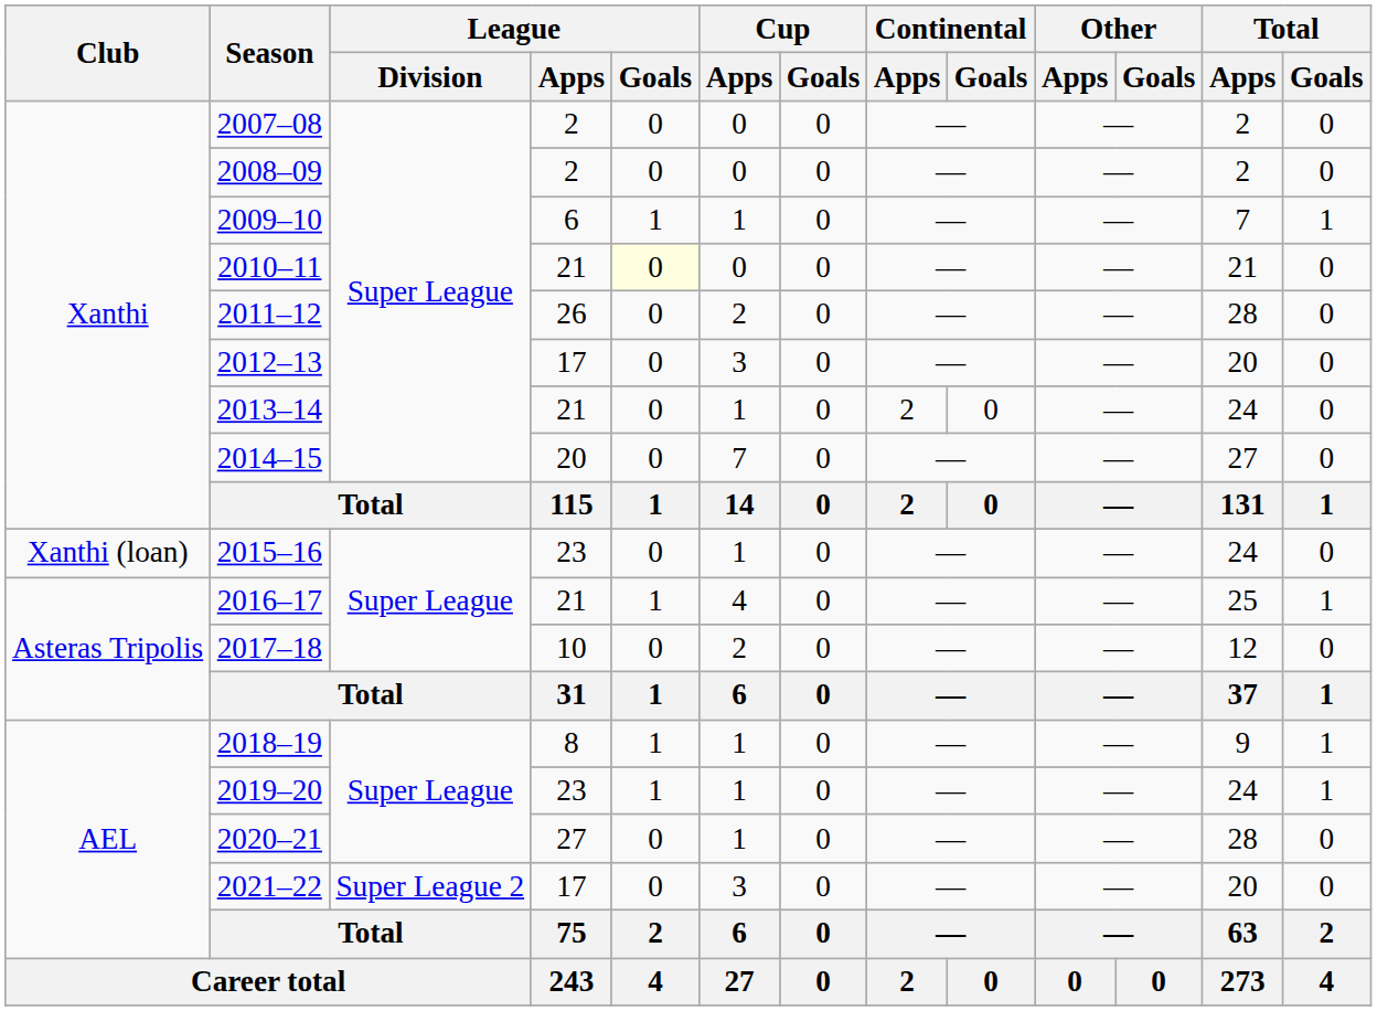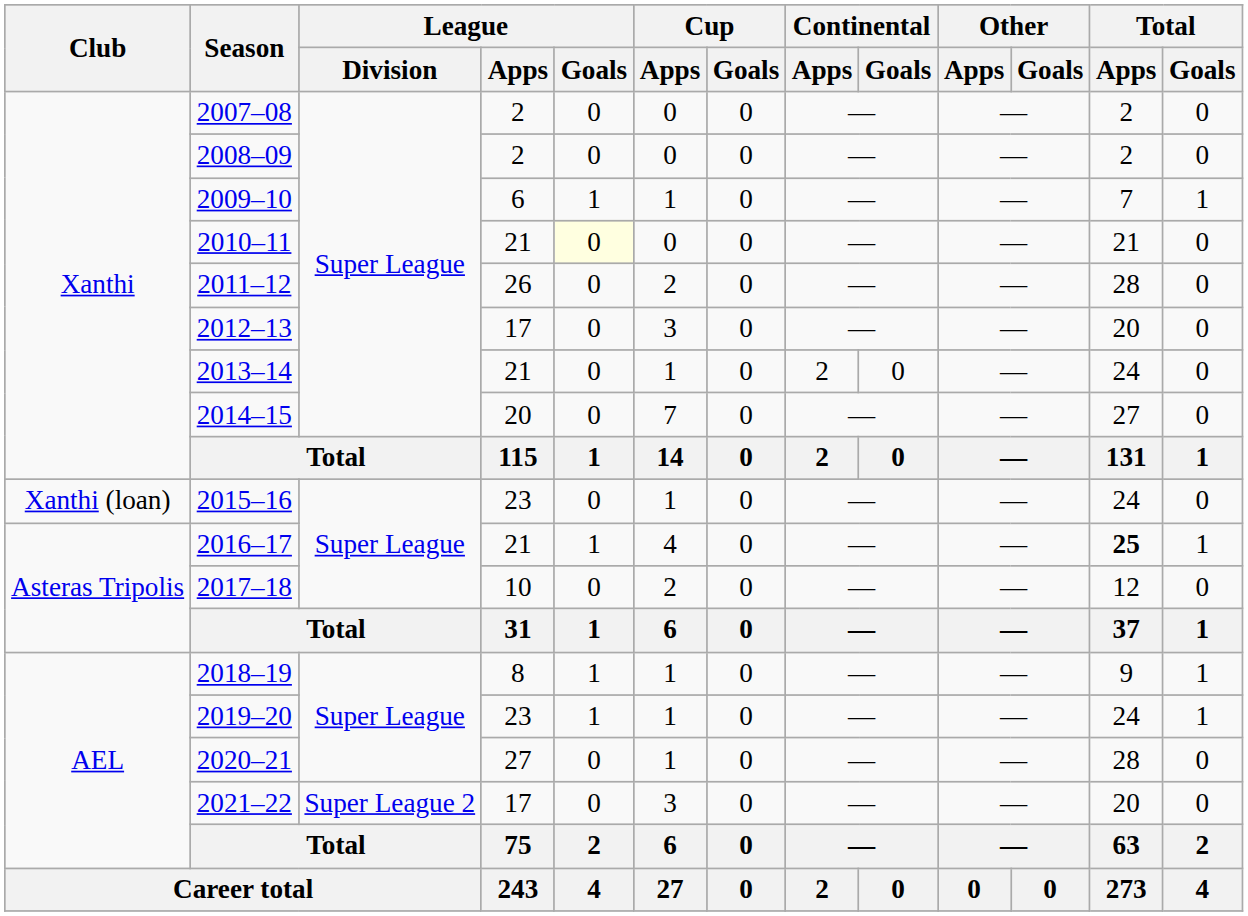2016–17 | Total / Apps: normal -> bold
